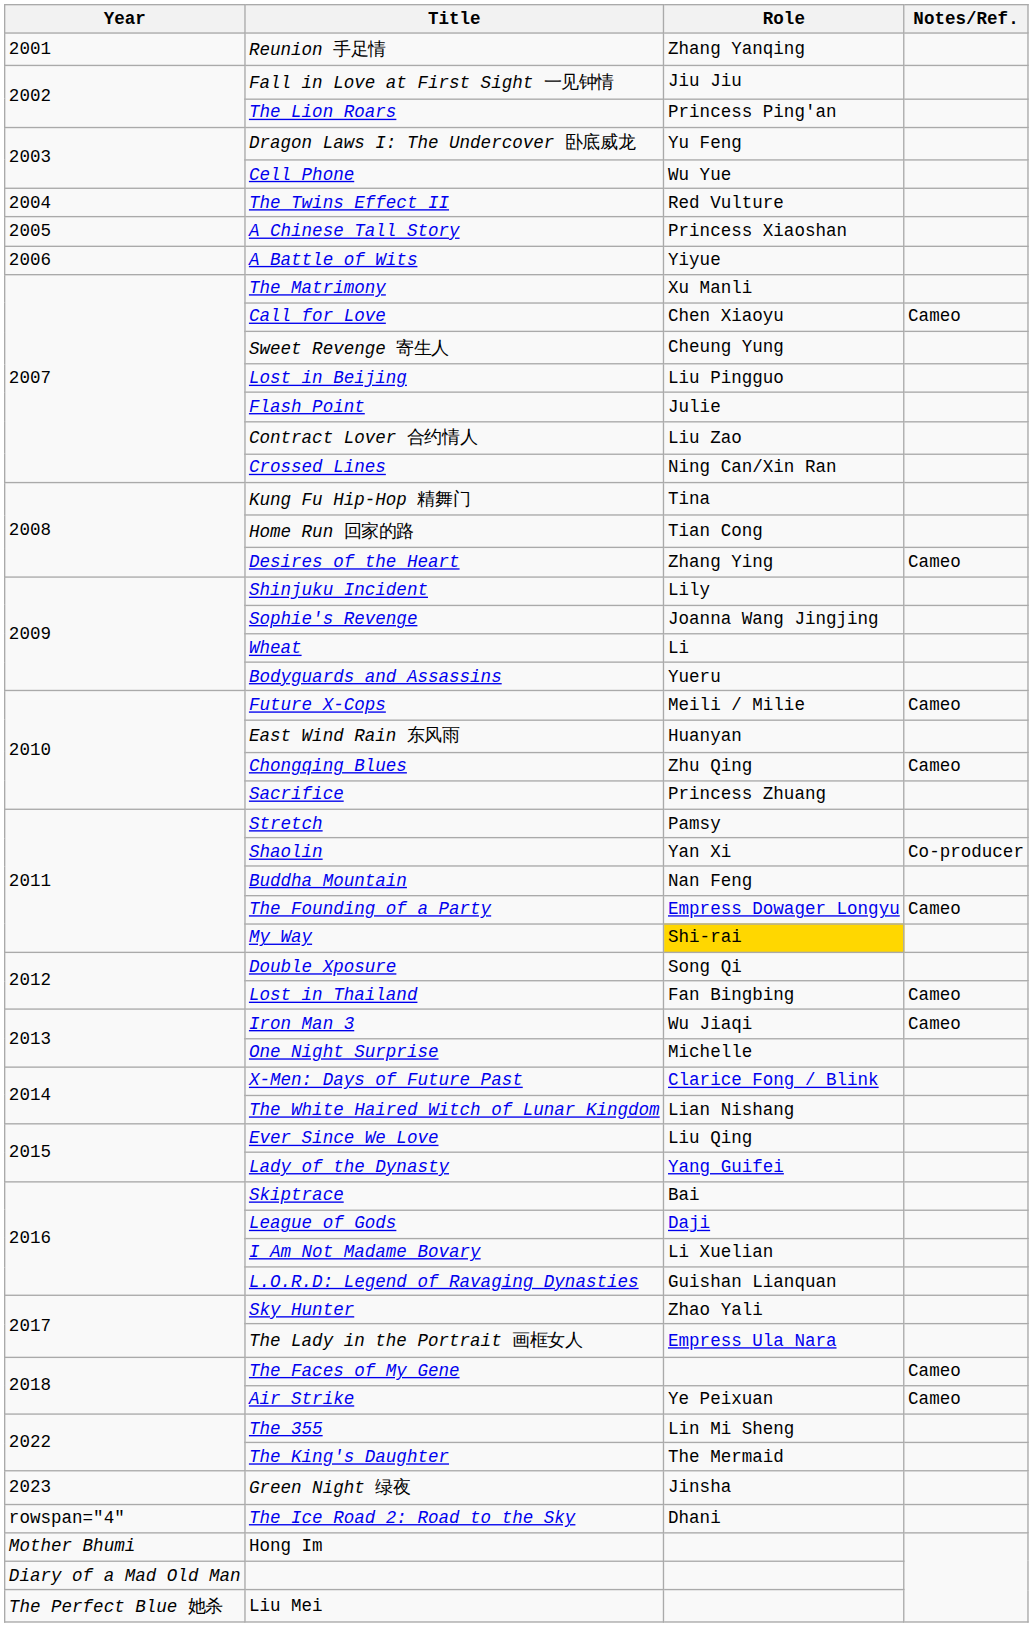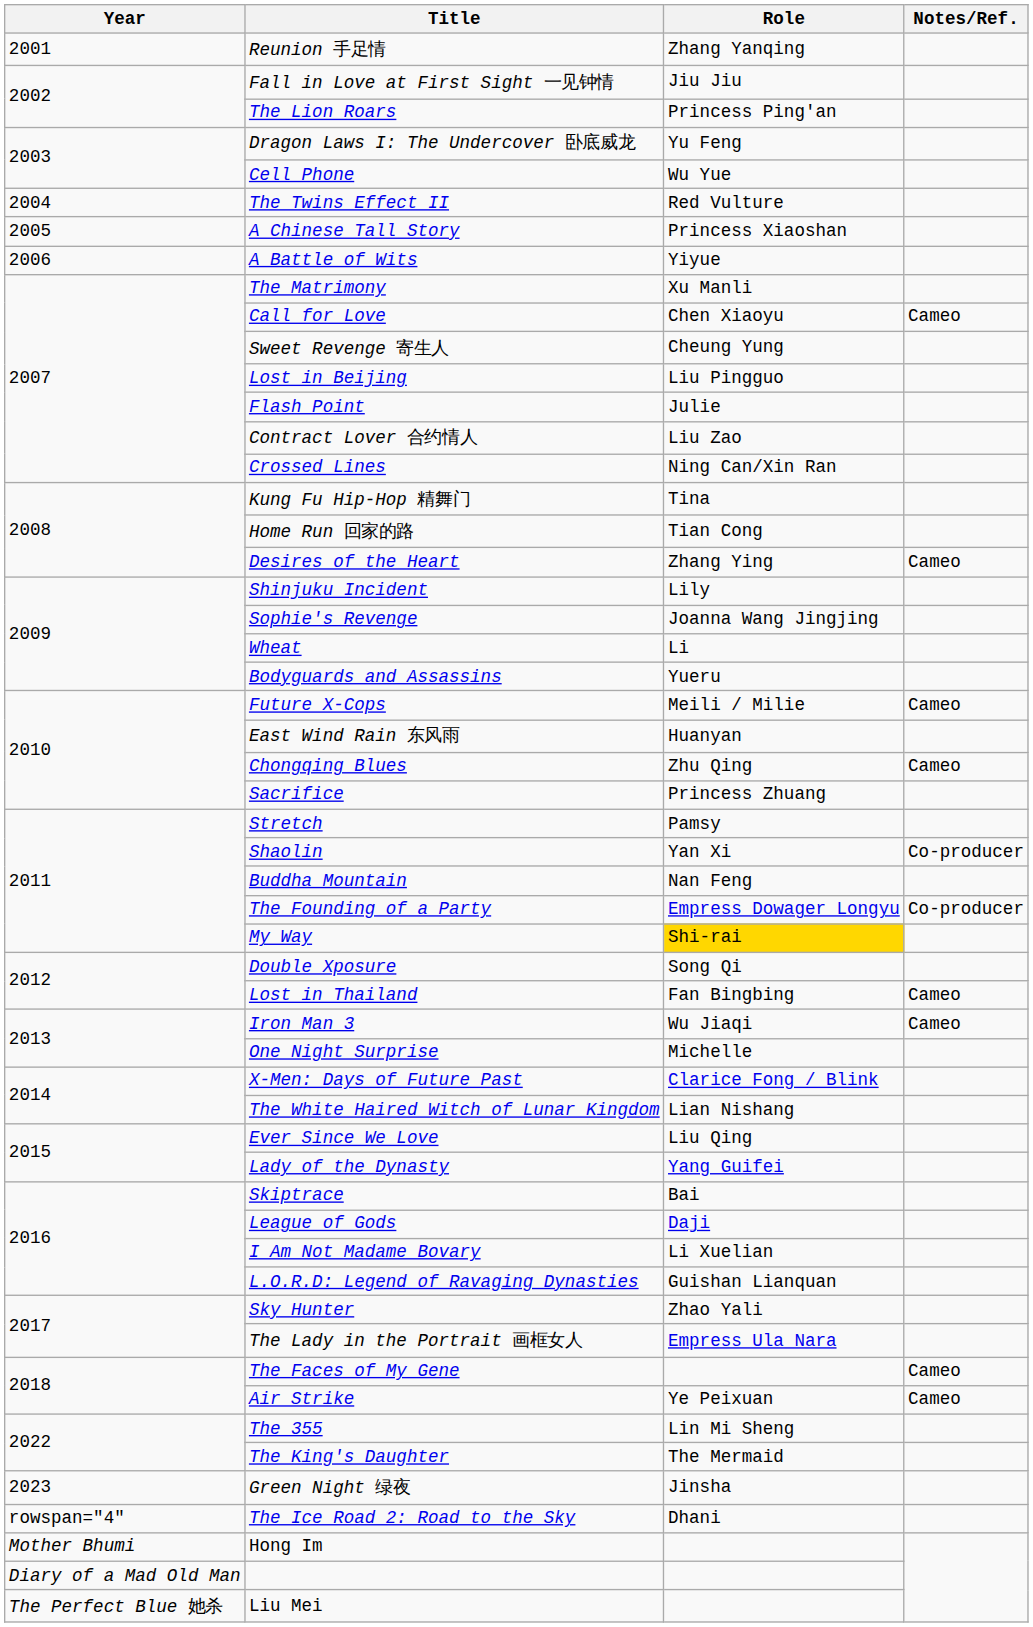The Founding of a Party | Notes/Ref.: Cameo -> Co-producer
